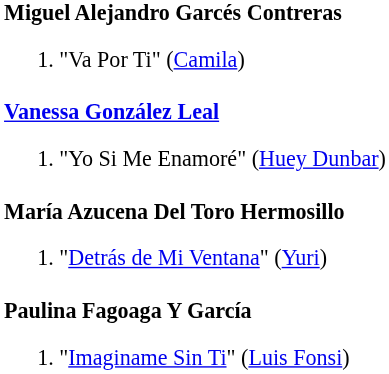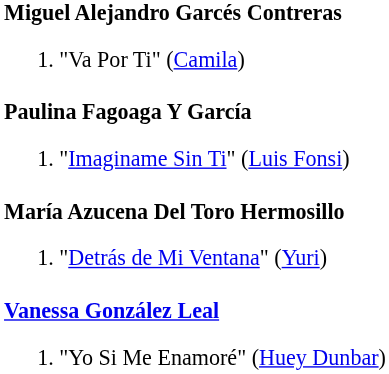rows swapped: Vanessa González Leal "Yo Si Me Enamoré" (Huey Dunbar) <-> Paulina Fagoaga Y García "Imaginame Sin Ti" (Luis Fonsi)
